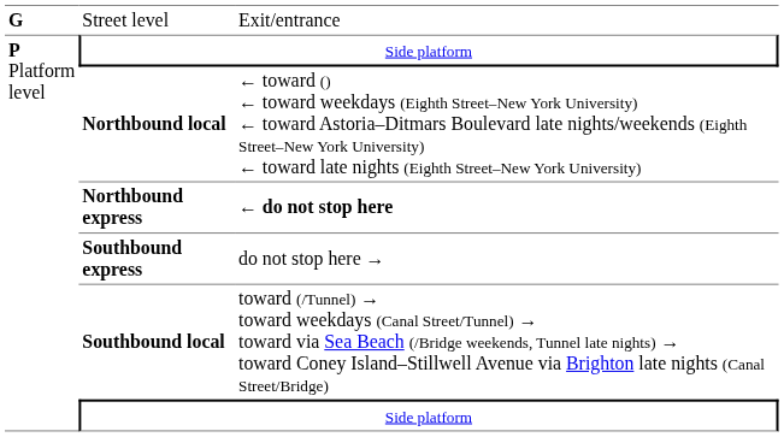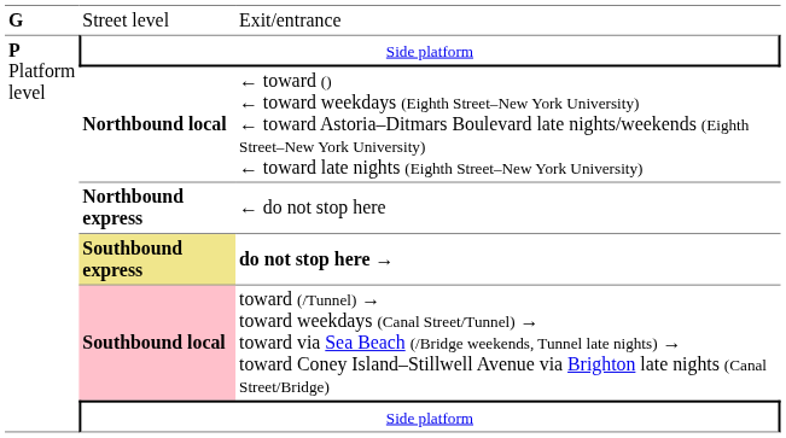Northbound express | column 3: bold -> normal
Southbound express | column 2: no background -> khaki background
Southbound express | column 3: normal -> bold
Southbound local | column 2: no background -> pink background
